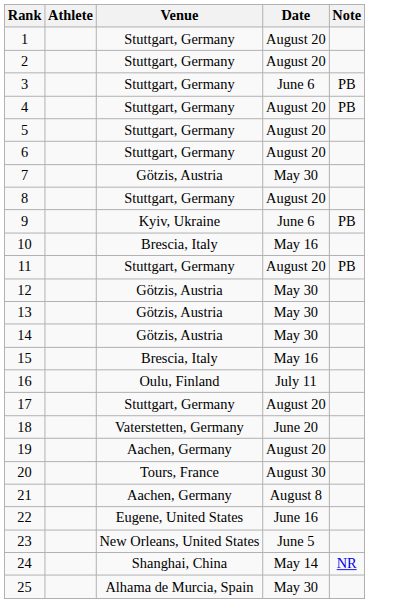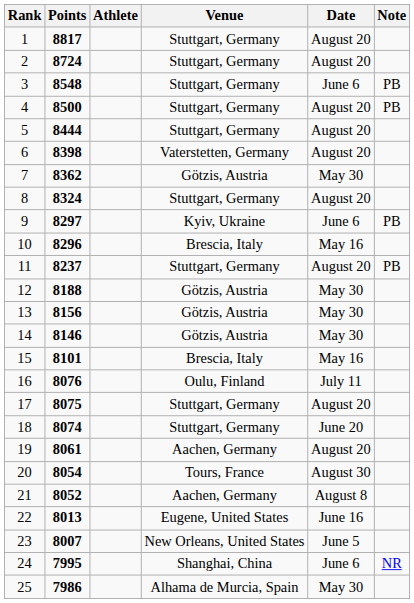+ column: Points | 8817 | 8724 | 8548 | 8500 | 8444 | 8398 | 8362 | 8324 | 8297 | 8296 | 8237 | 8188 | 8156 | 8146 | 8101 | 8076 | 8075 | 8074 | 8061 | 8054 | 8052 | 8013 | 8007 | 7995 | 7986
6 | Venue: Stuttgart, Germany -> Vaterstetten, Germany
18 | Venue: Vaterstetten, Germany -> Stuttgart, Germany
24 | Date: May 14 -> June 6
